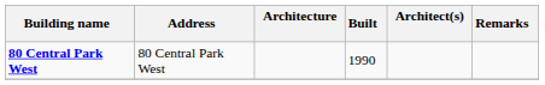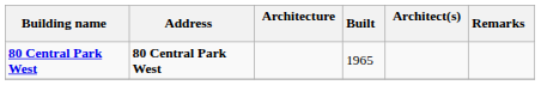row 2 | Address: normal -> bold
row 2 | Built: 1990 -> 1965
